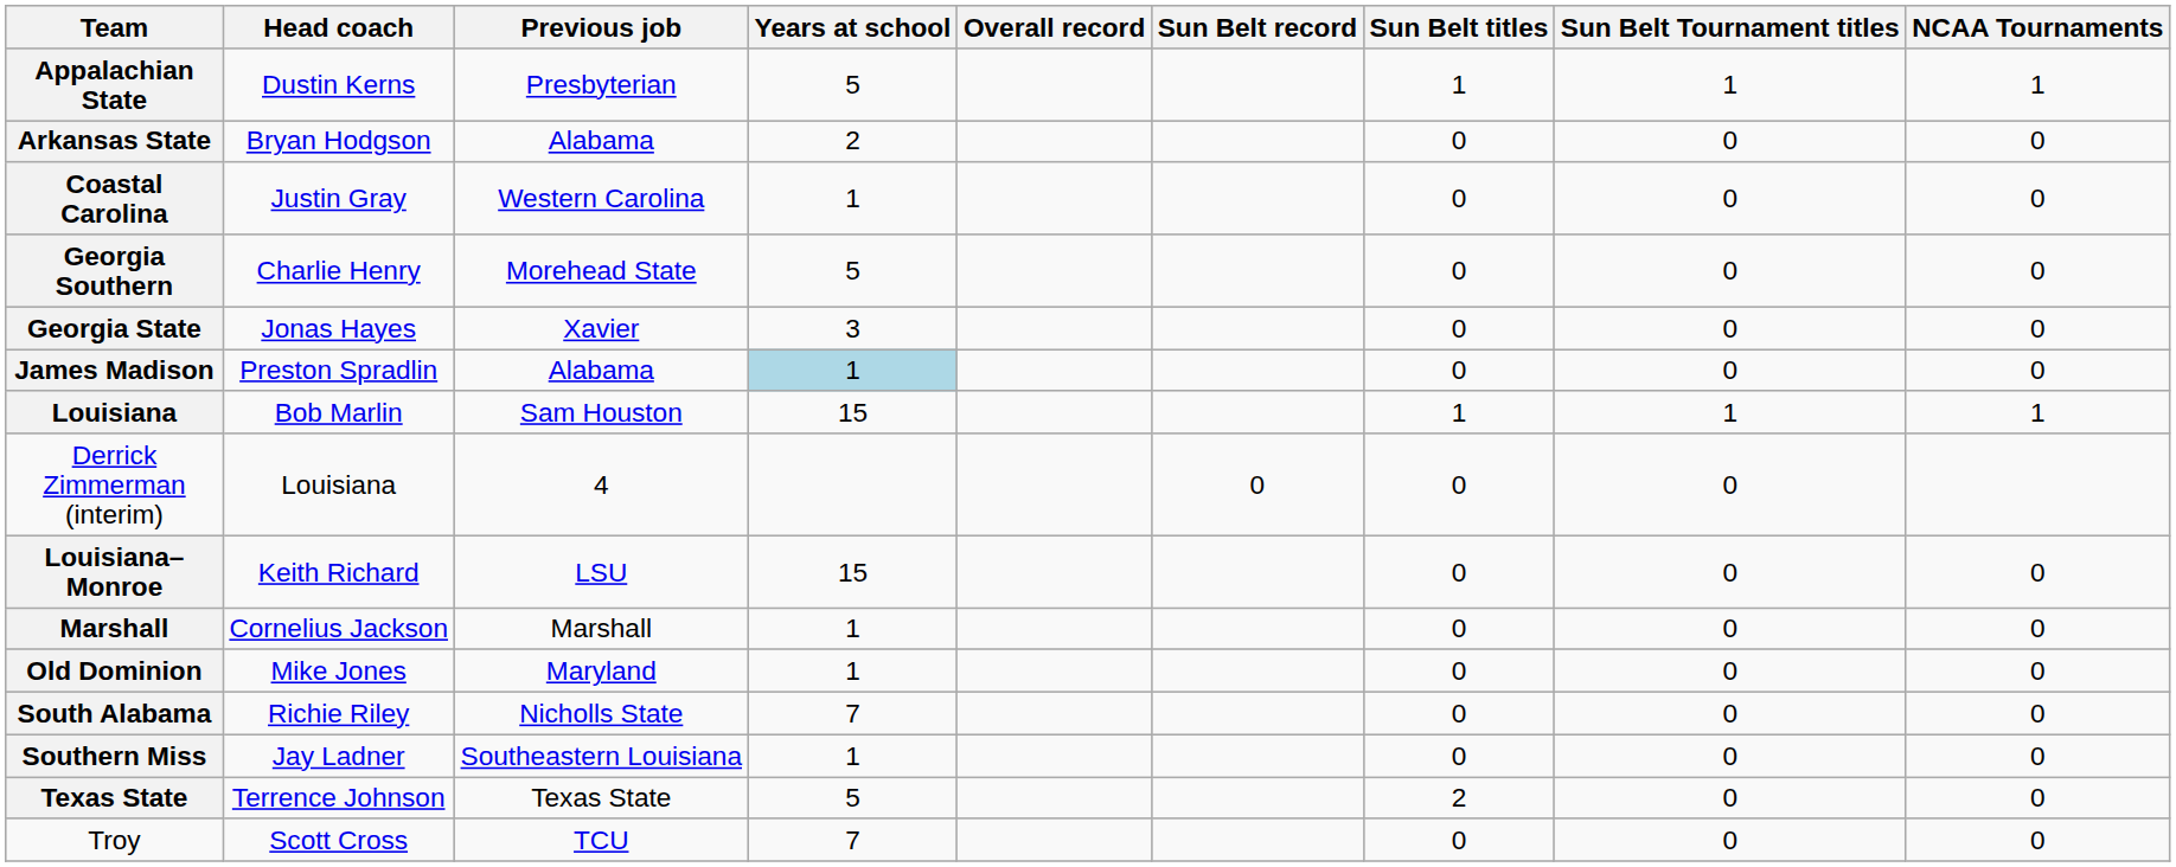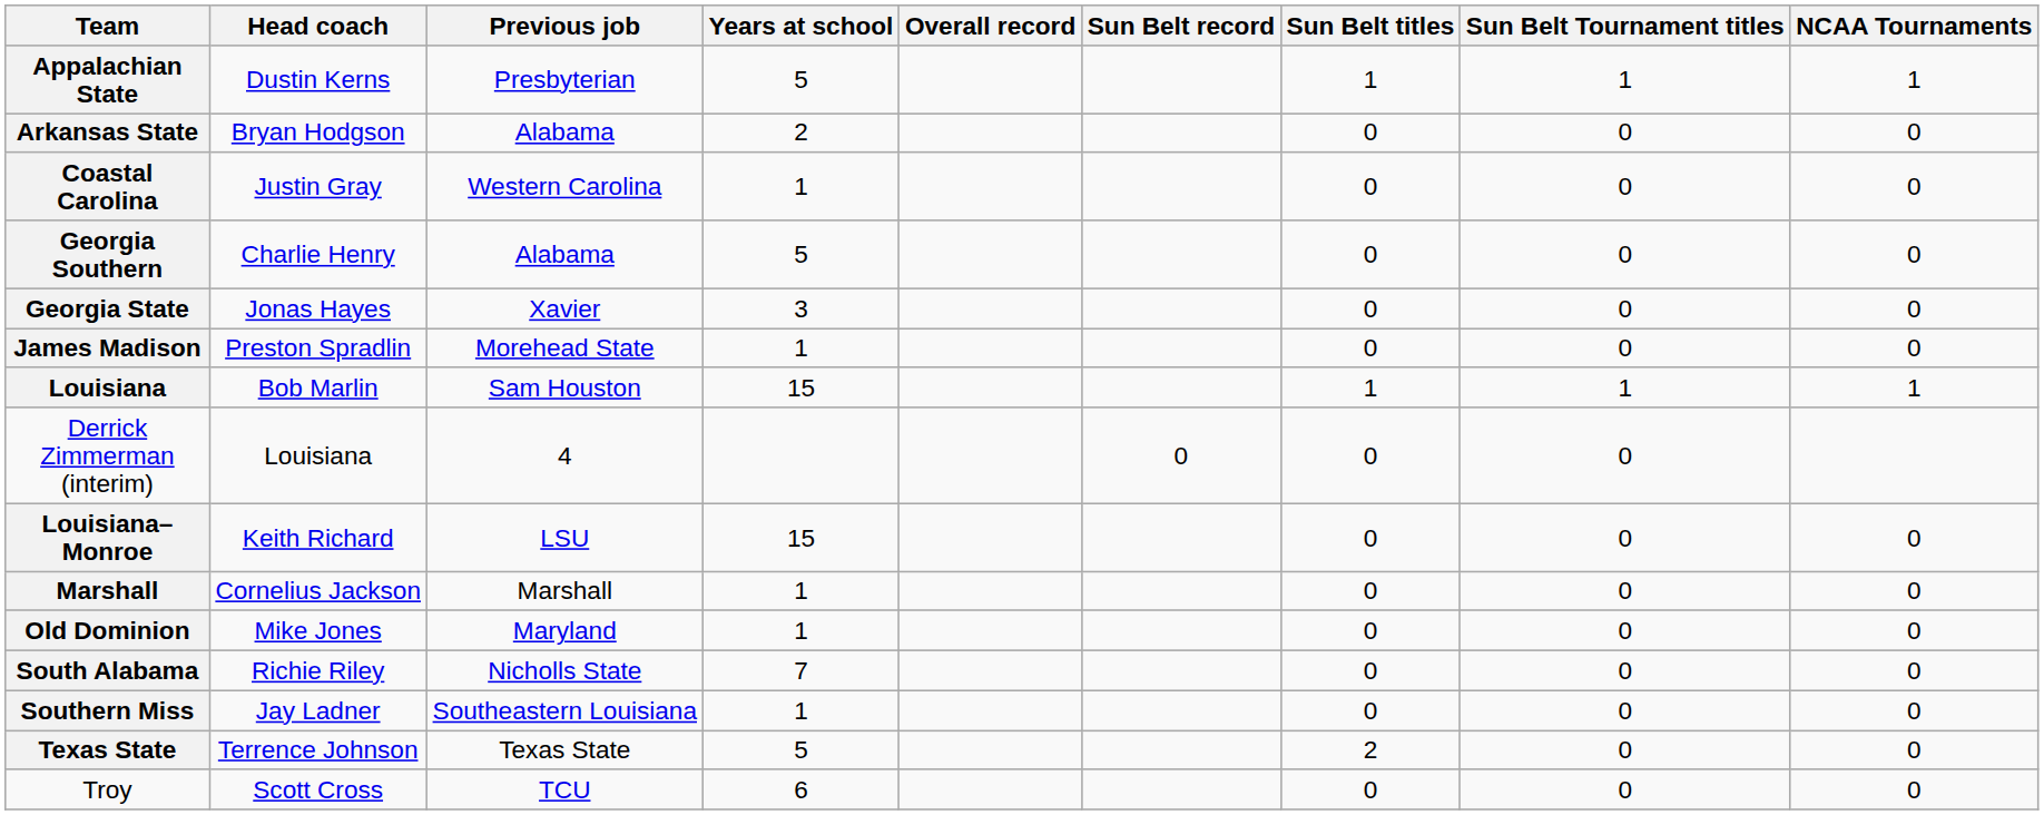Georgia Southern | Previous job: Morehead State -> Alabama
James Madison | Previous job: Alabama -> Morehead State
James Madison | Years at school: lightblue background -> no background
Troy | Years at school: 7 -> 6
